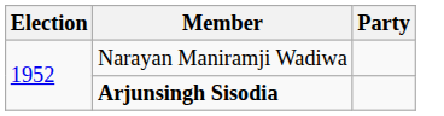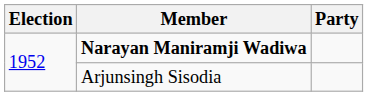Narayan Maniramji Wadiwa | Member: normal -> bold
Arjunsingh Sisodia | Member: bold -> normal
